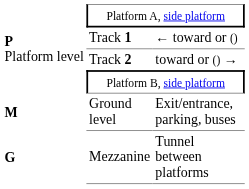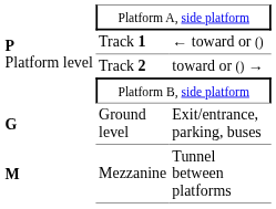Ground level | column 1: M -> G
Mezzanine | column 1: G -> M
